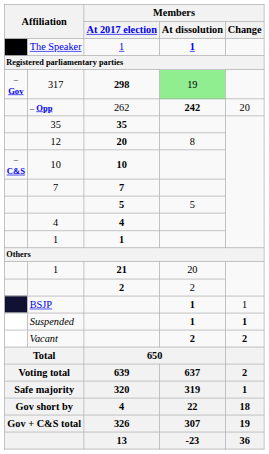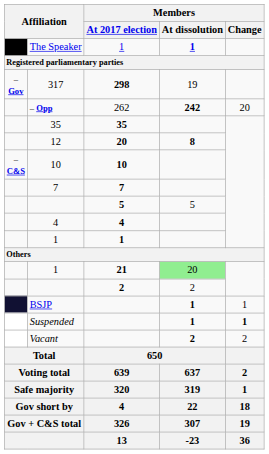317 | Members / At dissolution: lightgreen background -> no background
12 | Members / At dissolution: normal -> bold
1 / 21 | Members / At dissolution: no background -> lightgreen background
Vacant | Members / Change: bold -> normal
